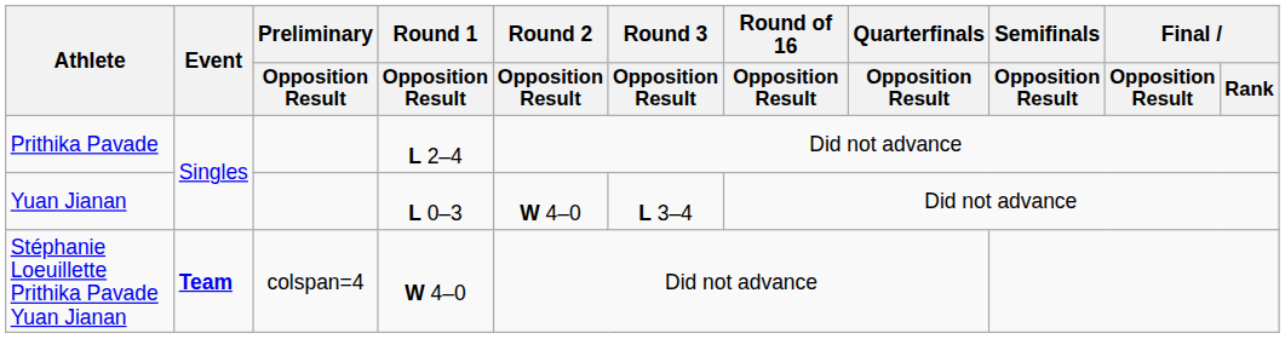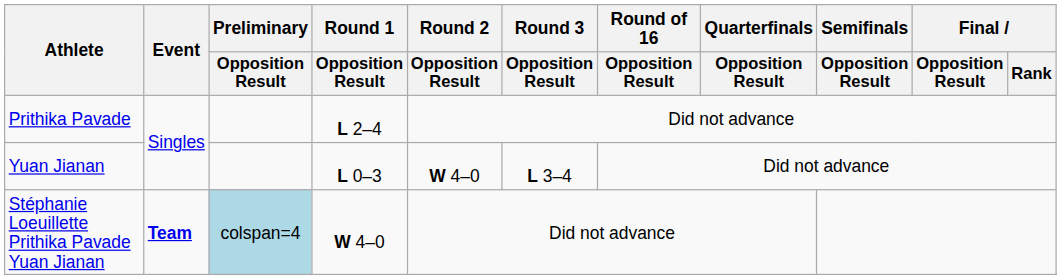Stéphanie Loeuillette Prithika Pavade Yuan Jianan | Preliminary / Opposition Result: no background -> lightblue background
